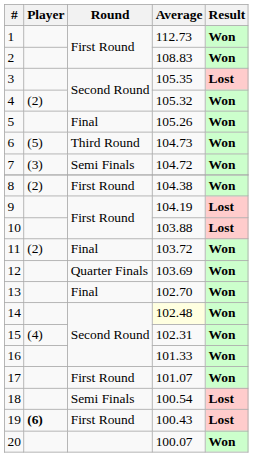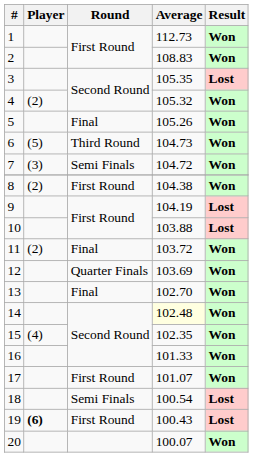15 | Average: 102.31 -> 102.35
